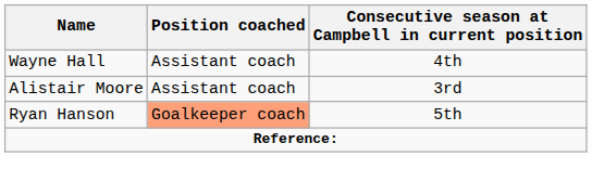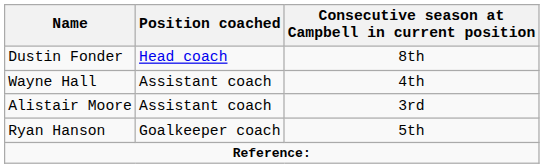+ row: Dustin Fonder | Head coach | 8th
Ryan Hanson | Position coached: lightsalmon background -> no background
